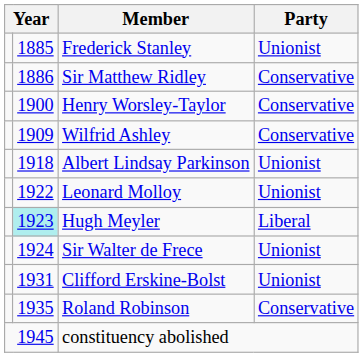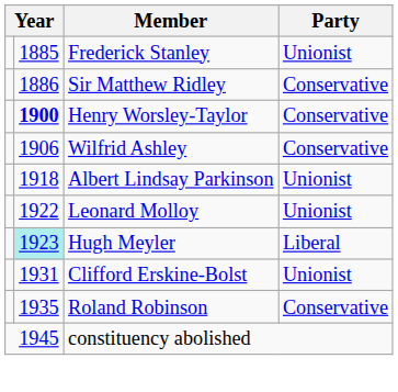Henry Worsley-Taylor | column 2: normal -> bold
Wilfrid Ashley | column 2: 1909 -> 1906
- row: 1924 | Sir Walter de Frece | Unionist
